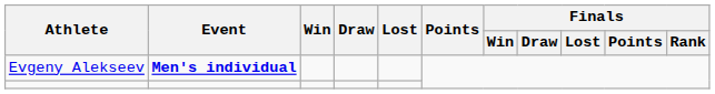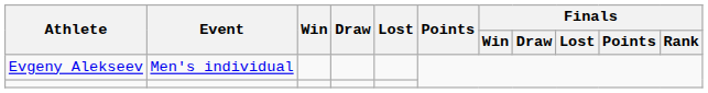Evgeny Alekseev | Event: bold -> normal
